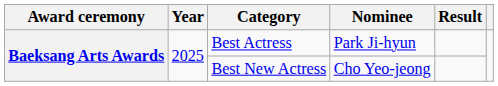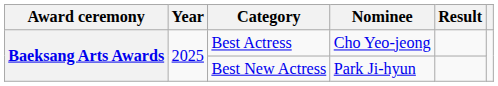Best Actress | Nominee: Park Ji-hyun -> Cho Yeo-jeong
Best New Actress | Nominee: Cho Yeo-jeong -> Park Ji-hyun
